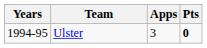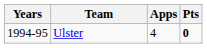Ulster | Apps: 3 -> 4
